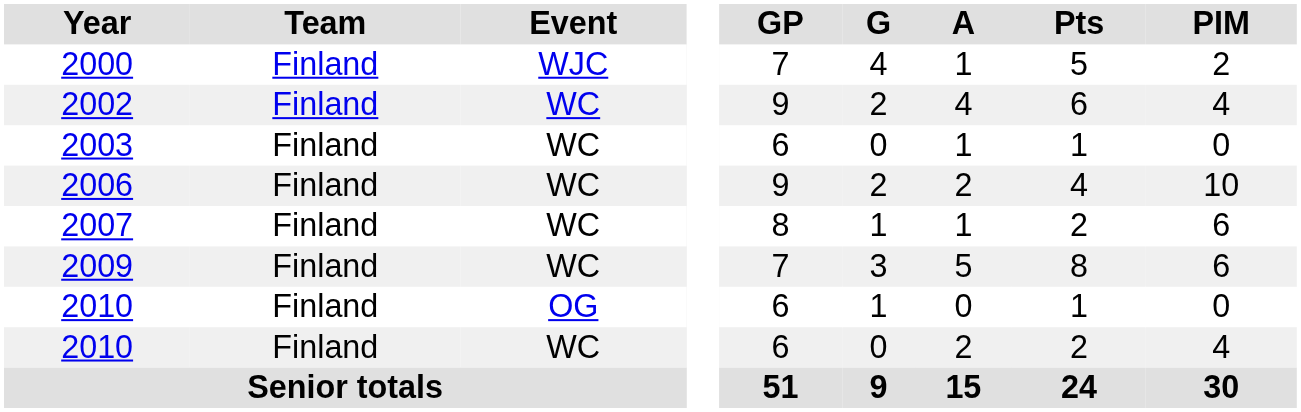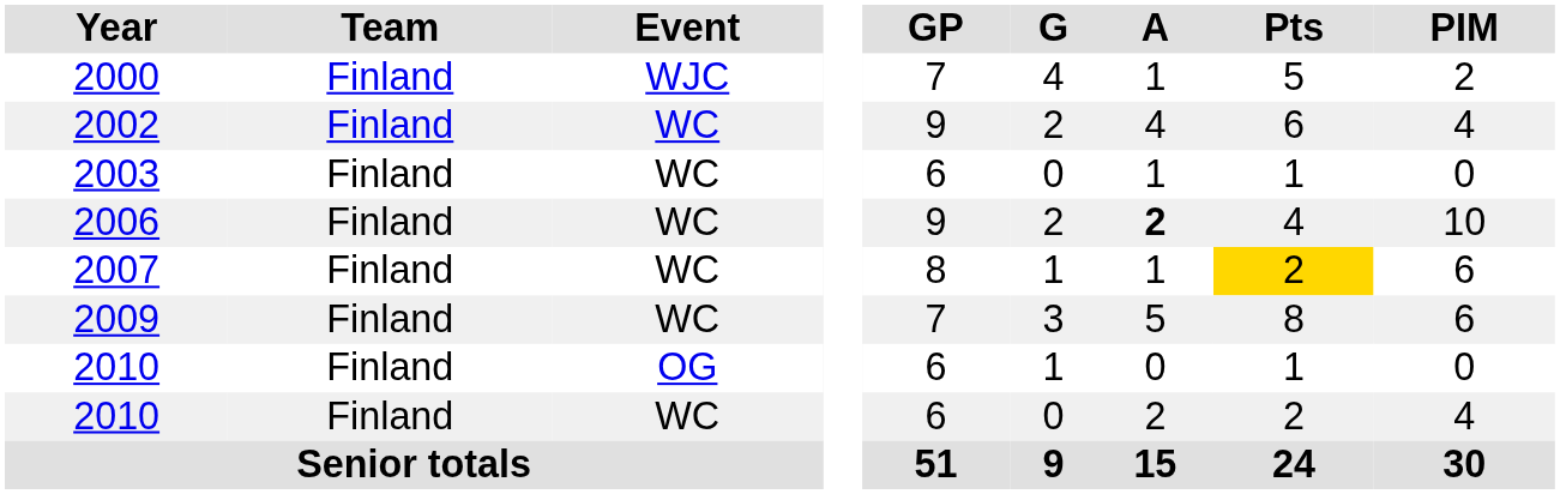2006 | A: normal -> bold
2007 | Pts: no background -> gold background
